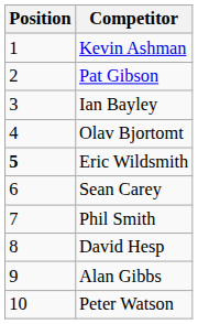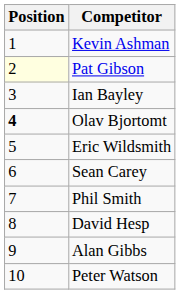Pat Gibson | Position: no background -> lightyellow background
Olav Bjortomt | Position: normal -> bold
Eric Wildsmith | Position: bold -> normal
